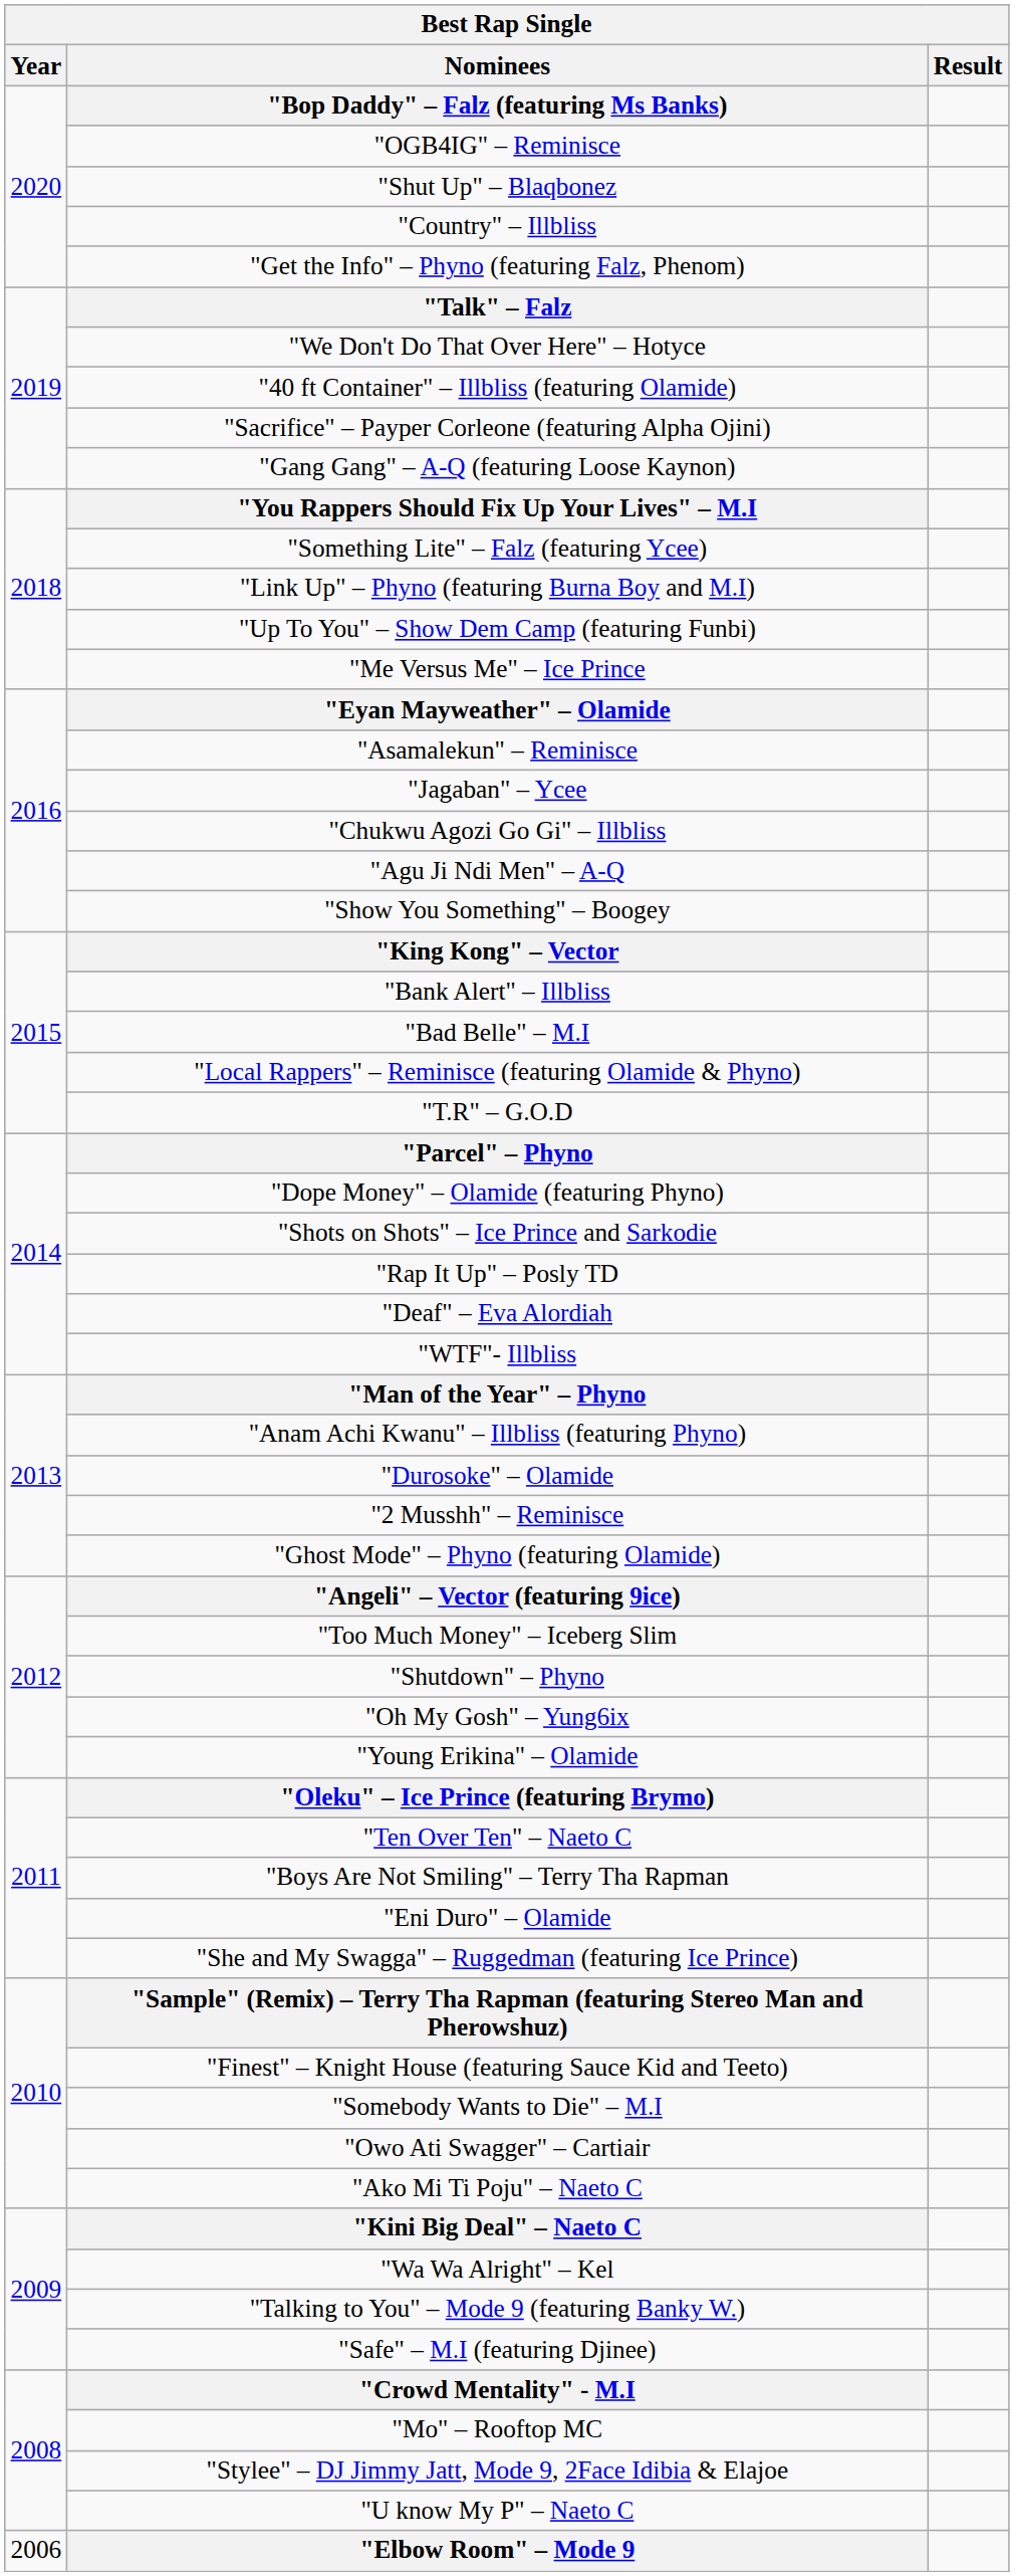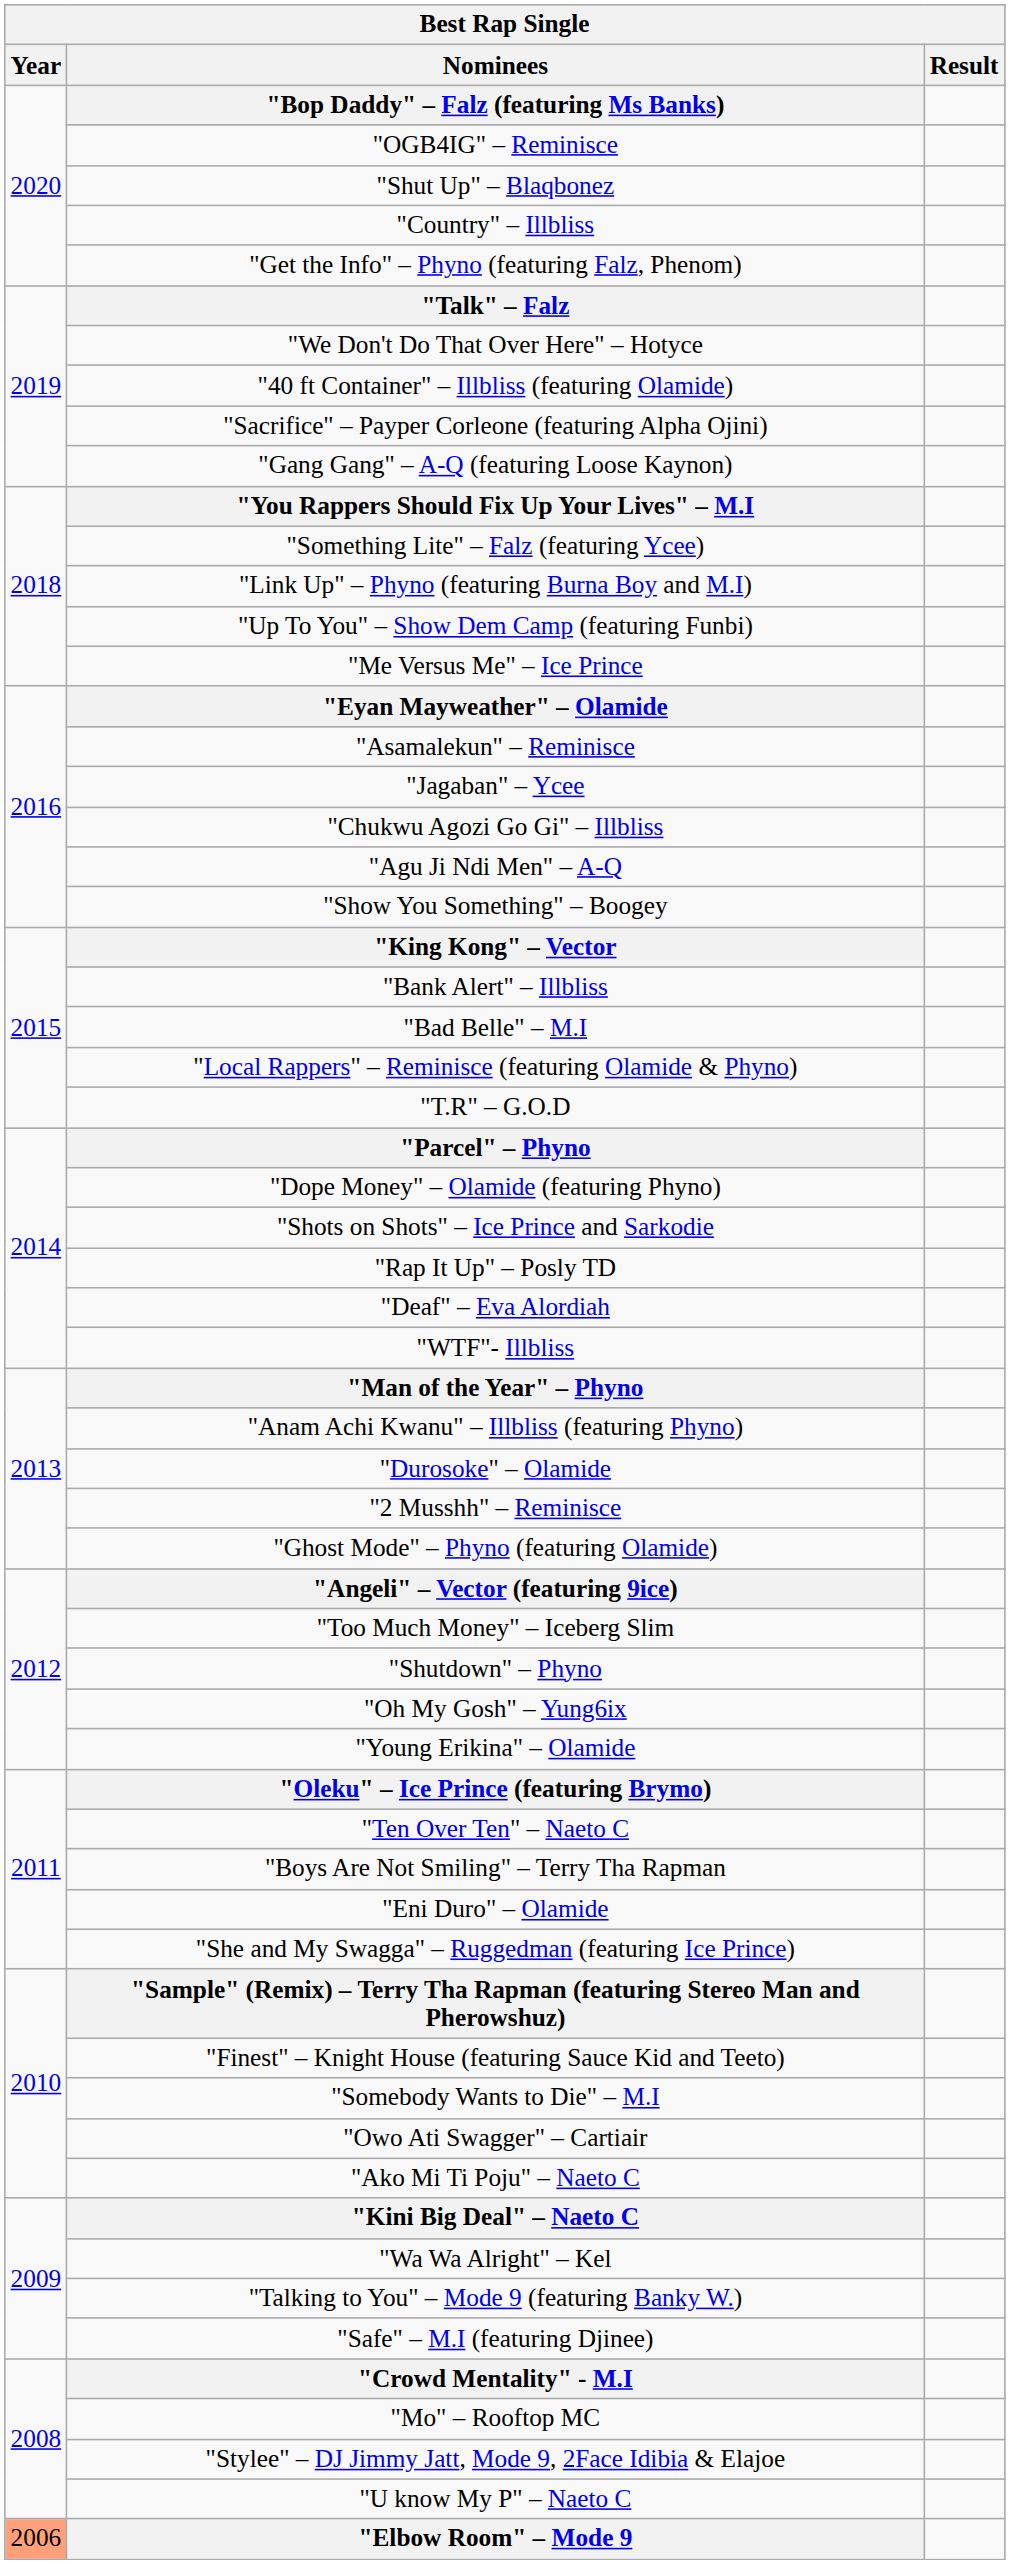"Elbow Room" – Mode 9 | Year: no background -> lightsalmon background
